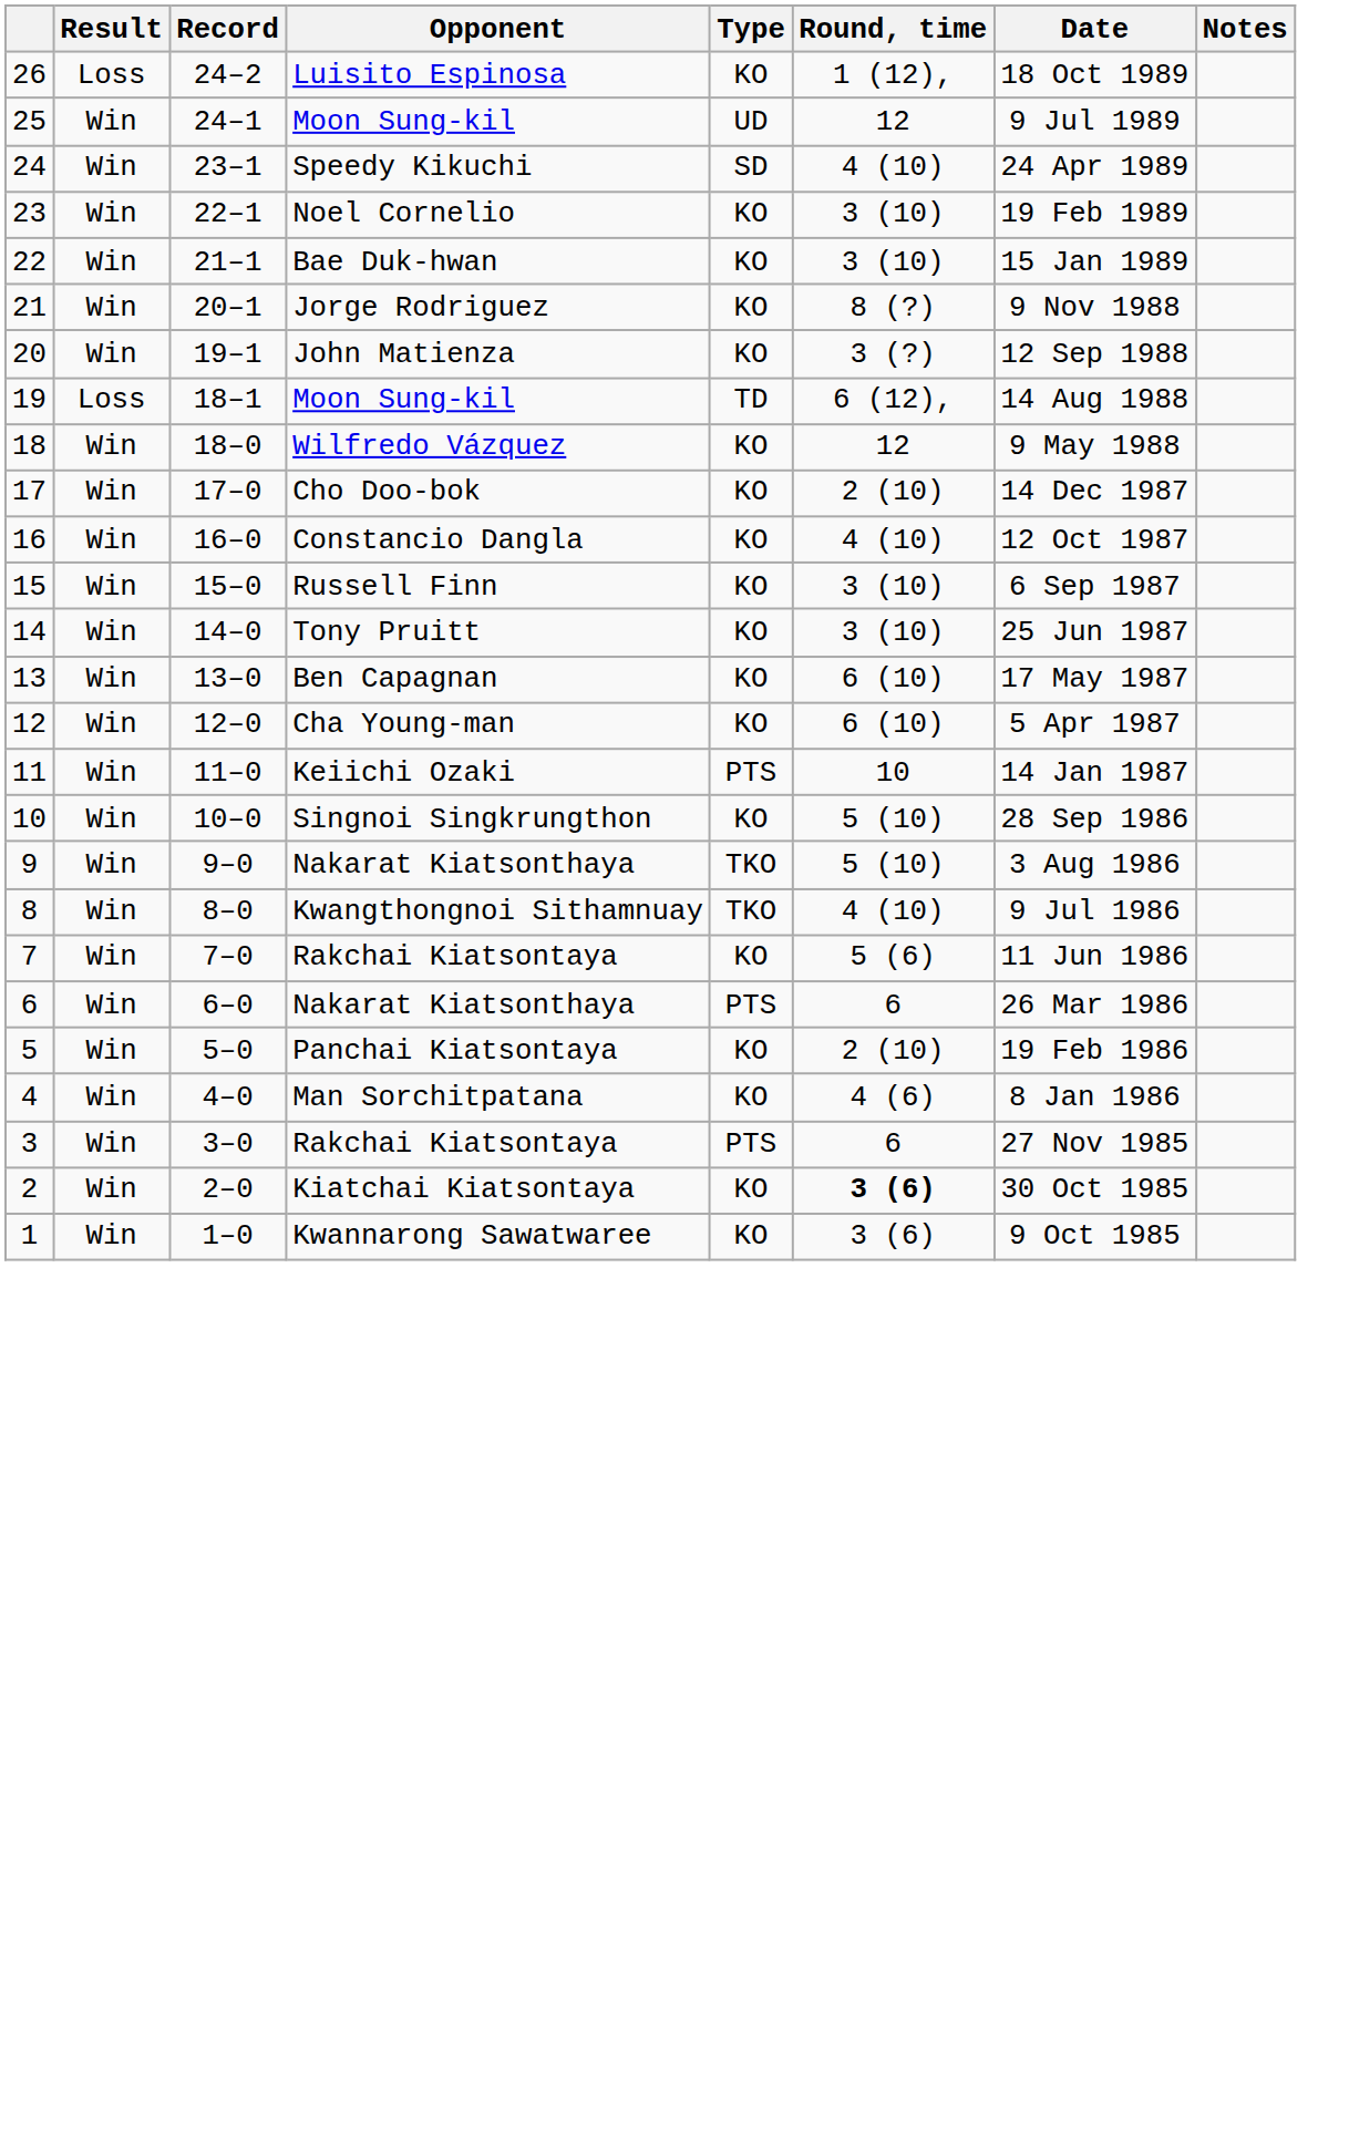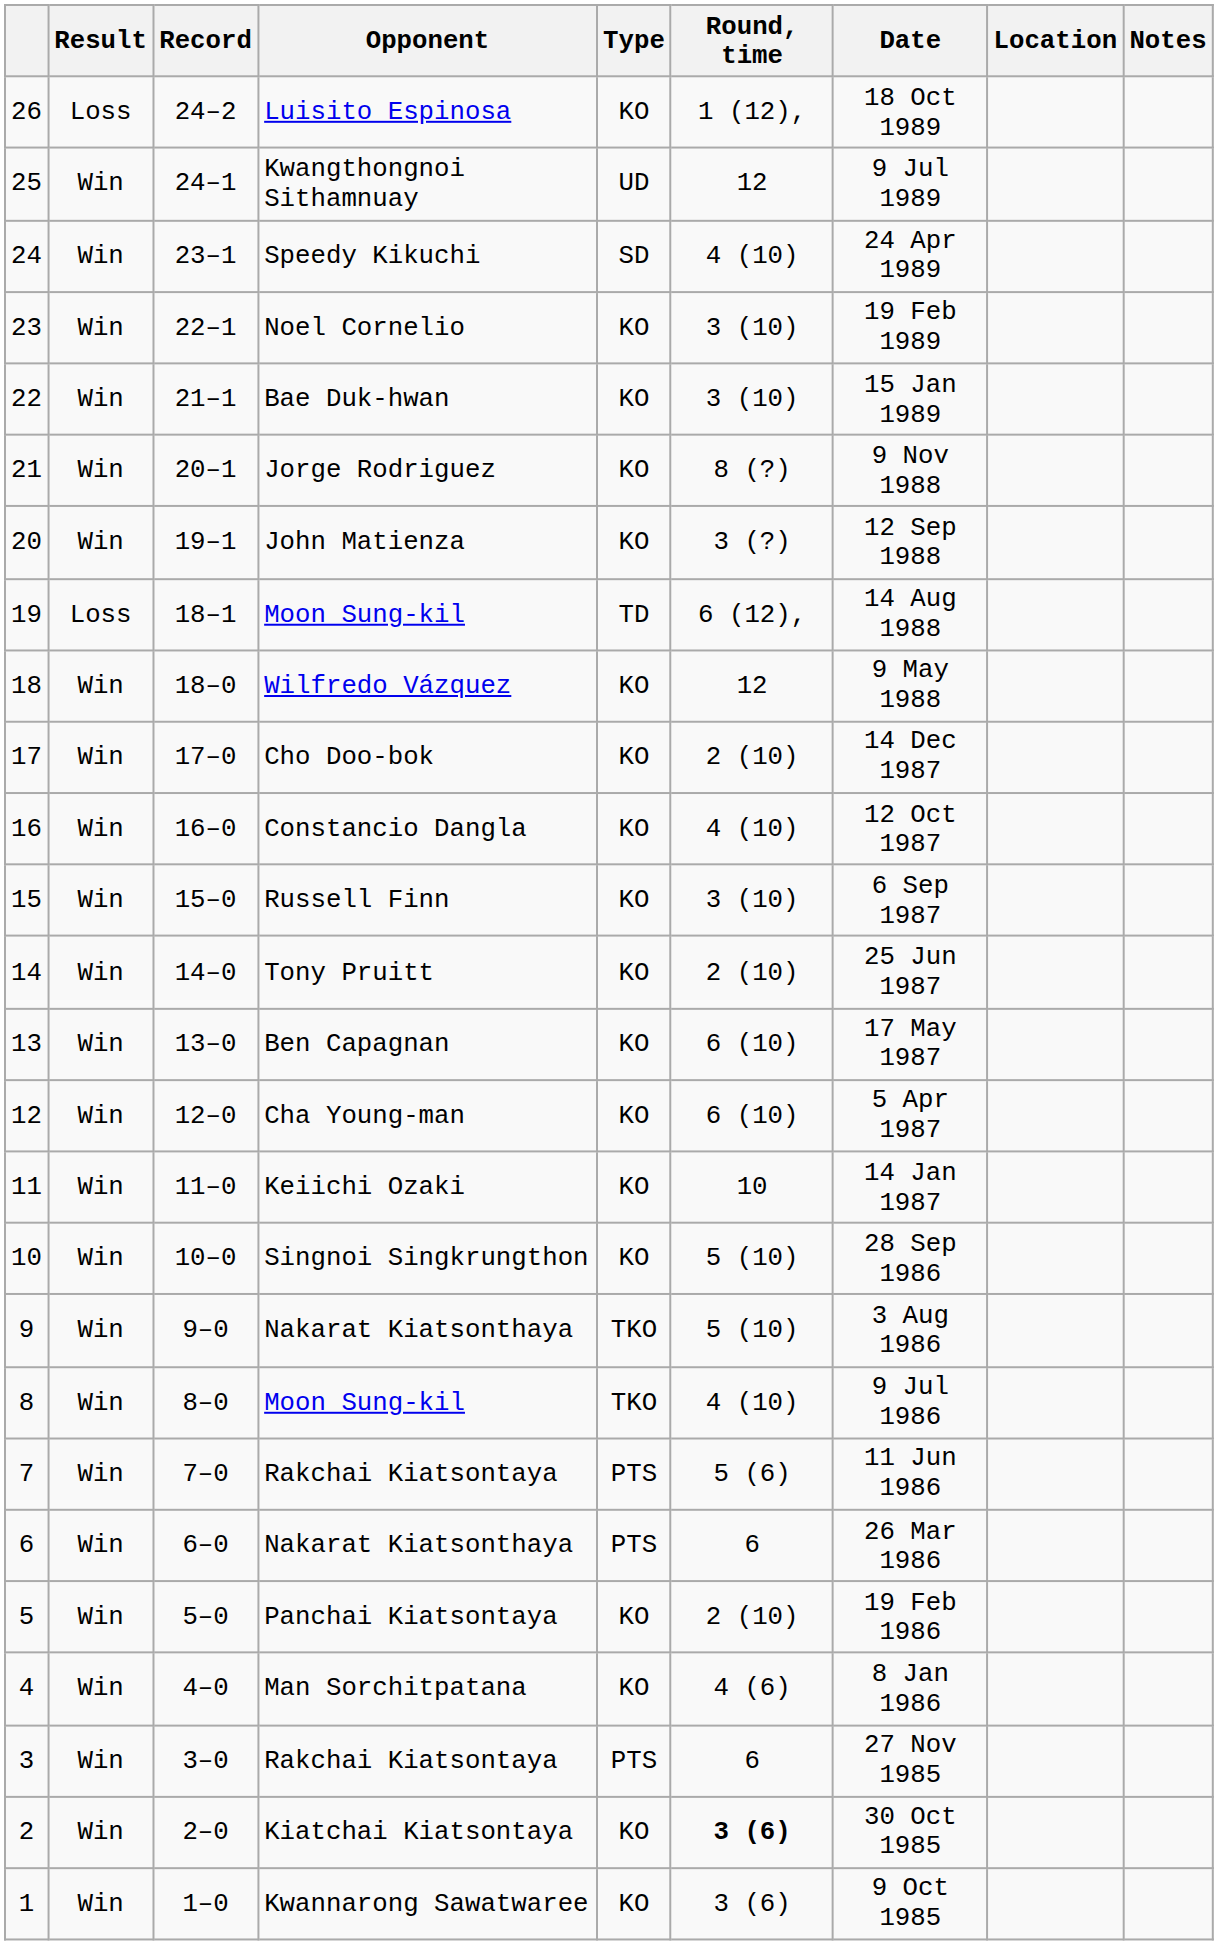+ column: Location
25 | Opponent: Moon Sung-kil -> Kwangthongnoi Sithamnuay
14 | Round, time: 3 (10) -> 2 (10)
11 | Type: PTS -> KO
8 | Opponent: Kwangthongnoi Sithamnuay -> Moon Sung-kil
7 | Type: KO -> PTS
